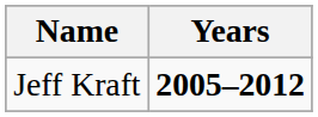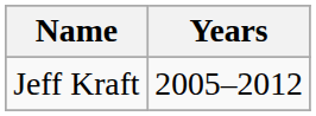Jeff Kraft | Years: bold -> normal
